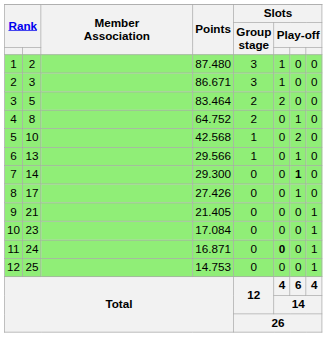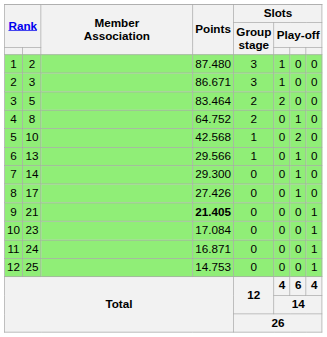7 | column 7: bold -> normal
9 | Points: normal -> bold
11 | column 6: bold -> normal
